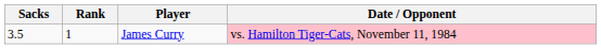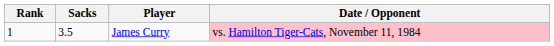columns swapped: Rank <-> Sacks
